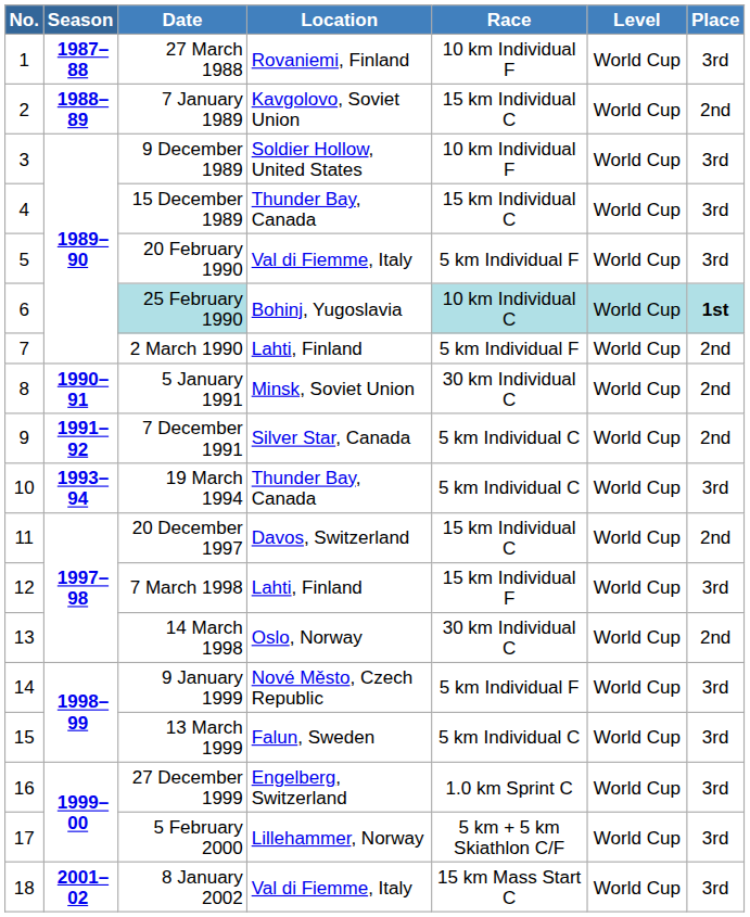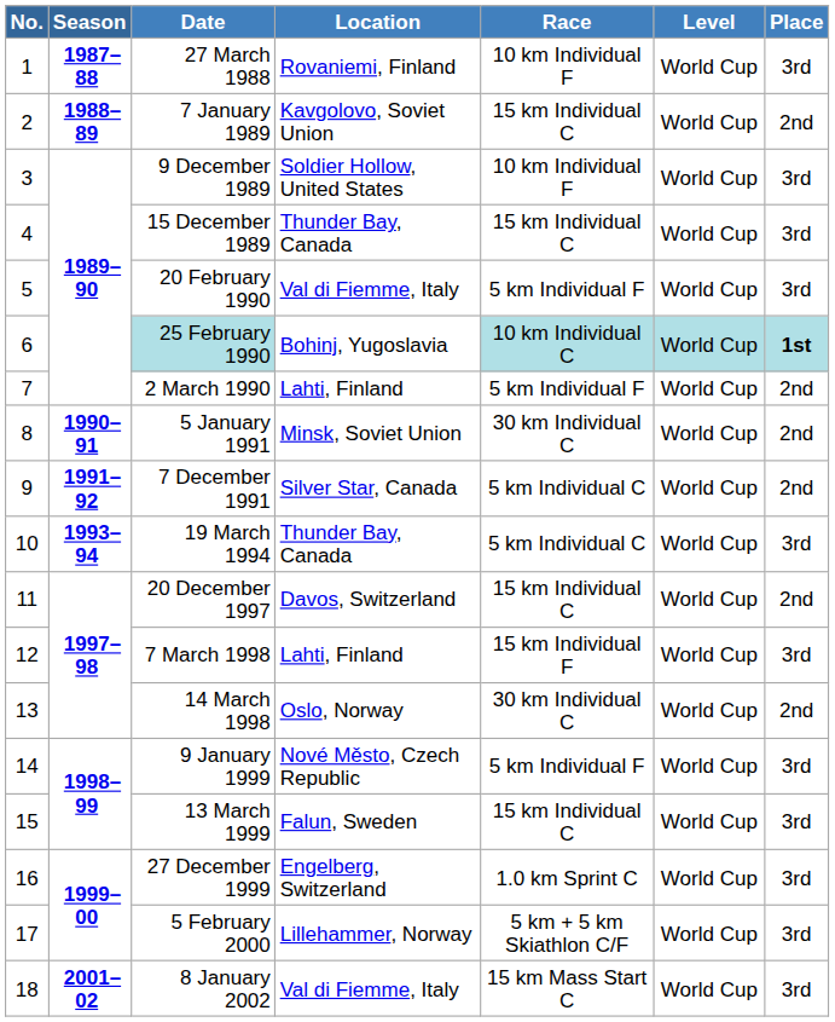13 March 1999 | Race: 5 km Individual C -> 15 km Individual C
